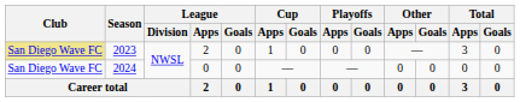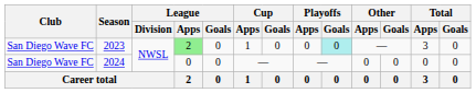2023 | Club: khaki background -> no background
2023 | League / Apps: no background -> lightgreen background
2023 | Playoffs / Goals: no background -> paleturquoise background
